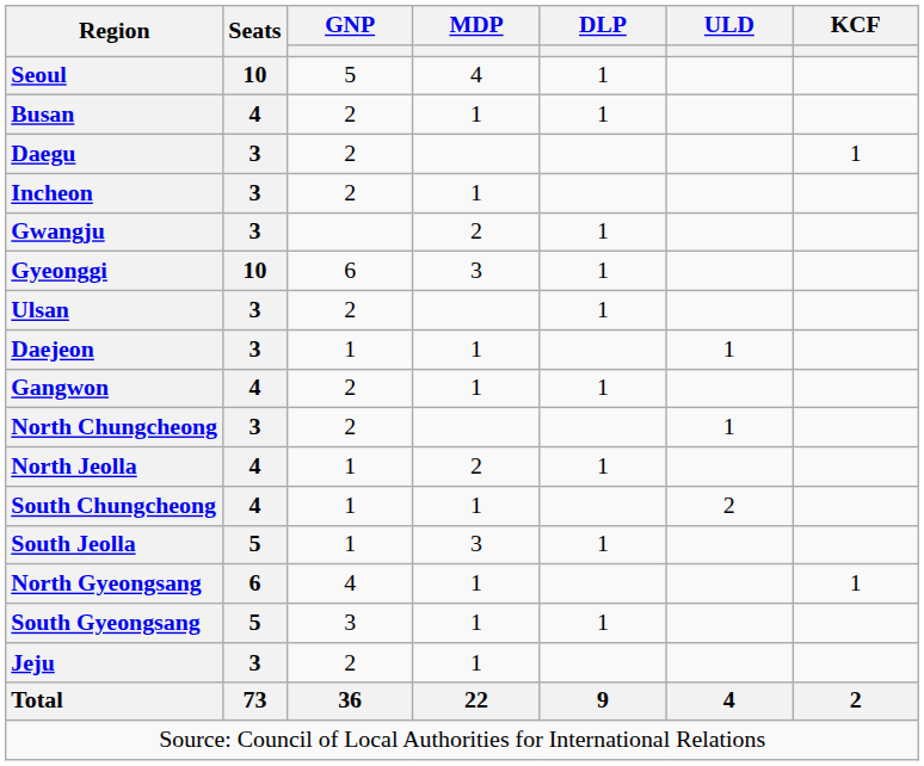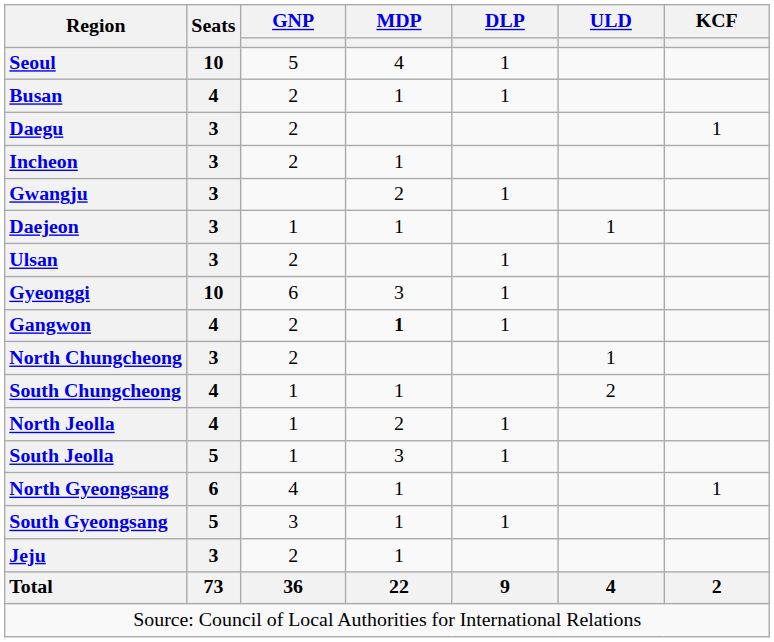rows swapped: Daejeon <-> Gyeonggi
Gangwon | MDP: normal -> bold
rows swapped: South Chungcheong <-> North Jeolla
